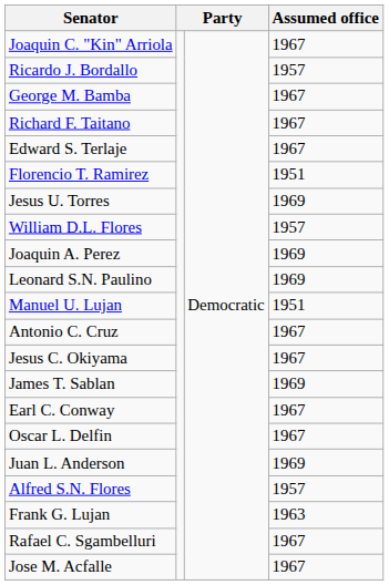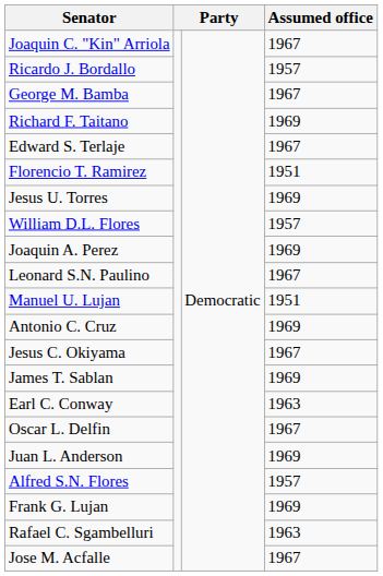Richard F. Taitano | Assumed office: 1967 -> 1969
Leonard S.N. Paulino | Assumed office: 1969 -> 1967
Antonio C. Cruz | Assumed office: 1967 -> 1969
Earl C. Conway | Assumed office: 1967 -> 1963
Frank G. Lujan | Assumed office: 1963 -> 1969
Rafael C. Sgambelluri | Assumed office: 1967 -> 1963
